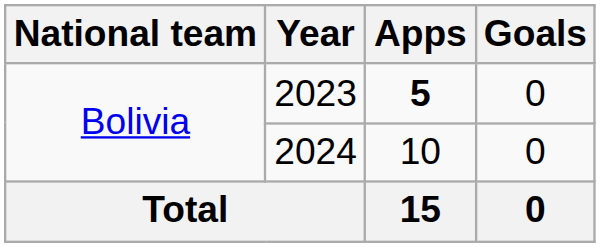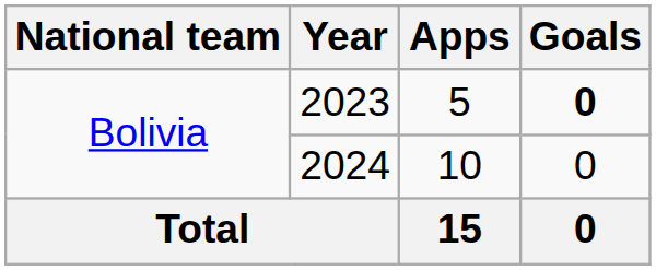2023 | Apps: bold -> normal
2023 | Goals: normal -> bold
